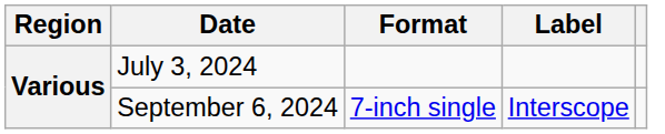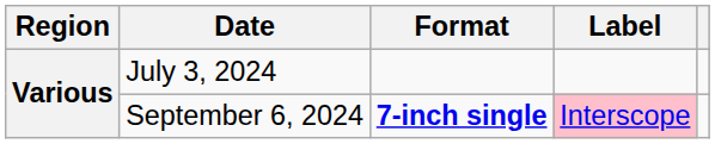September 6, 2024 | Format: normal -> bold
September 6, 2024 | Label: no background -> pink background
